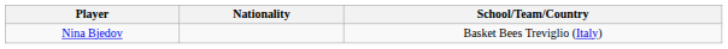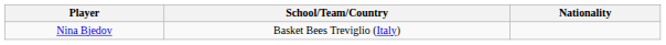columns swapped: Nationality <-> School/Team/Country
